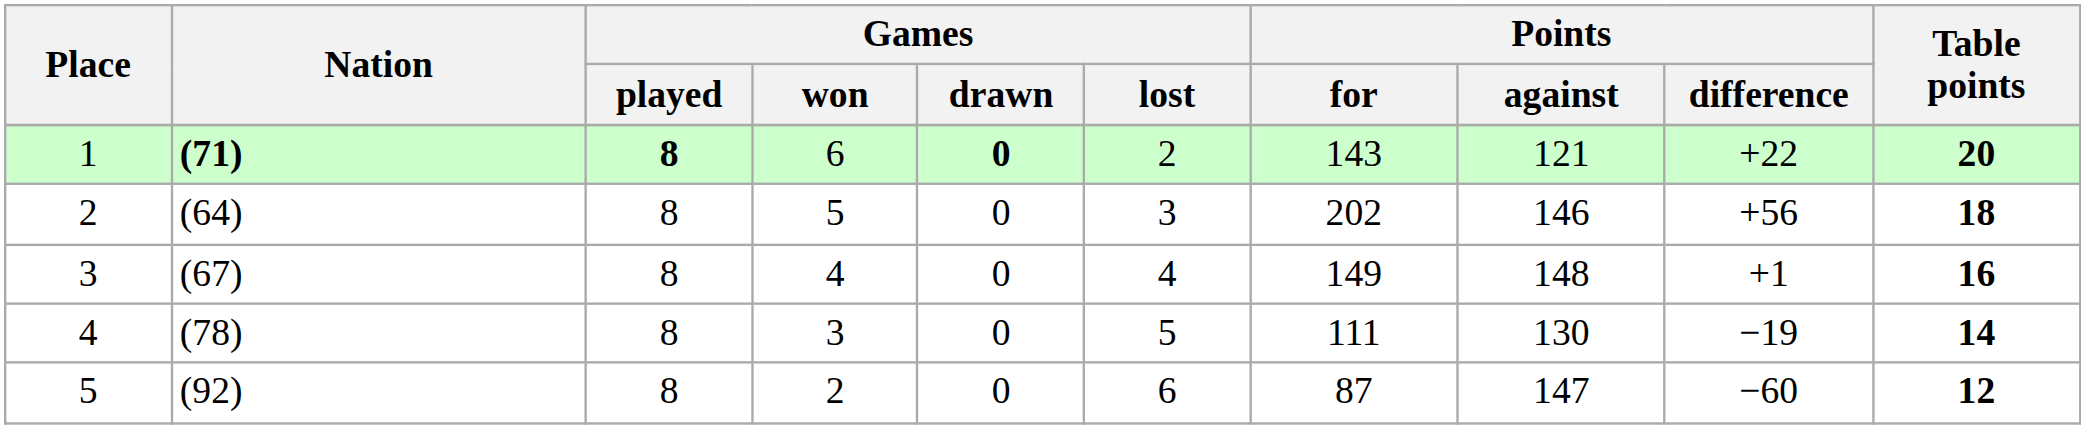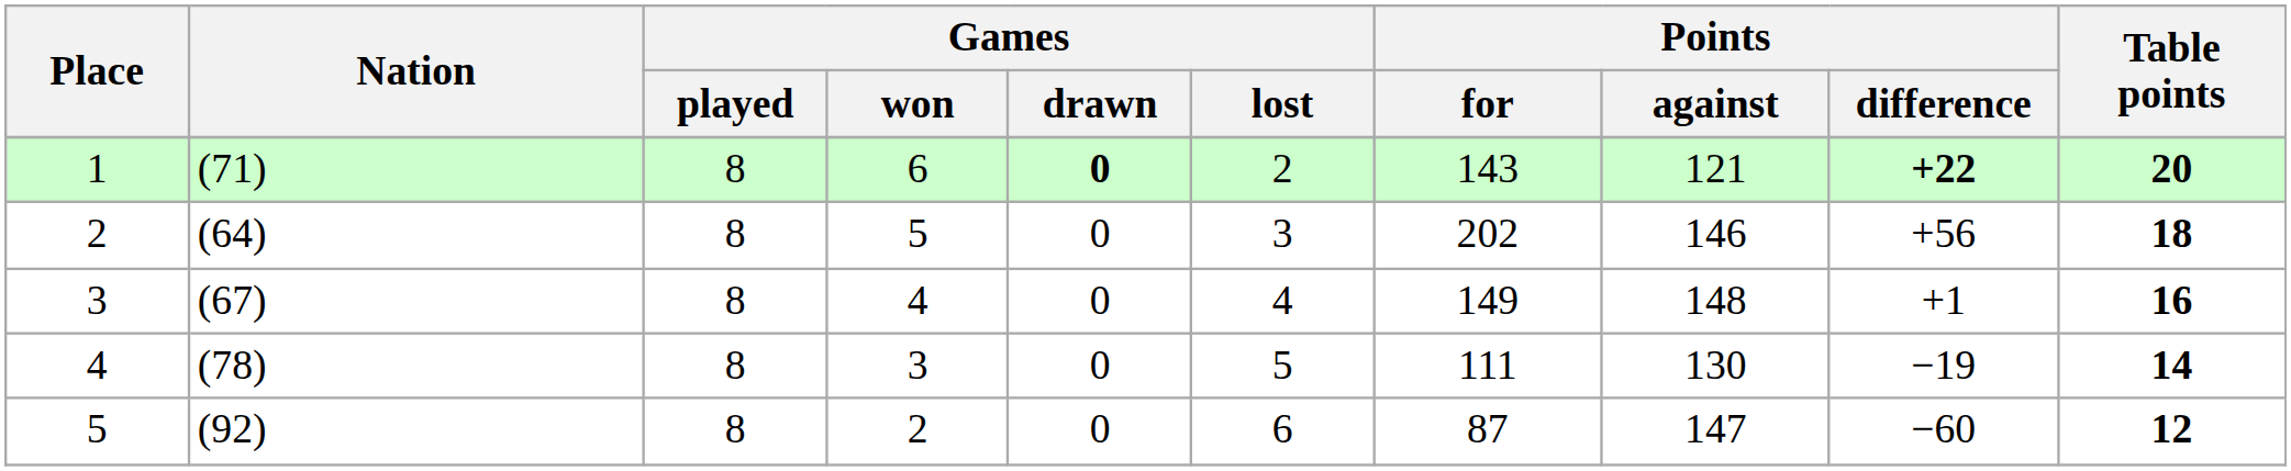1 | Nation: bold -> normal
1 | Games / played: bold -> normal
1 | Points / difference: normal -> bold
